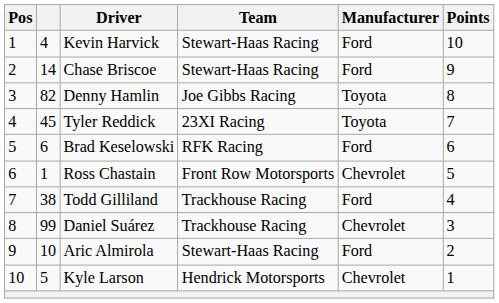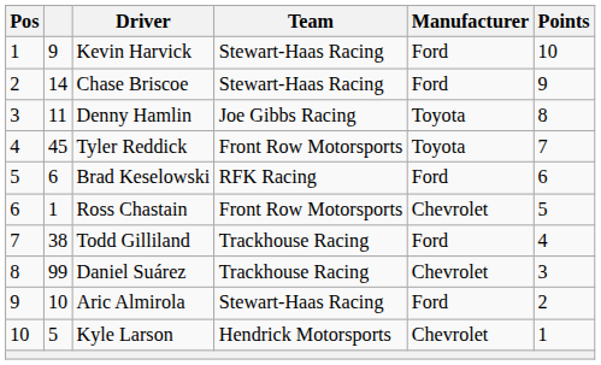Kevin Harvick | column 2: 4 -> 9
Denny Hamlin | column 2: 82 -> 11
Tyler Reddick | Team: 23XI Racing -> Front Row Motorsports
